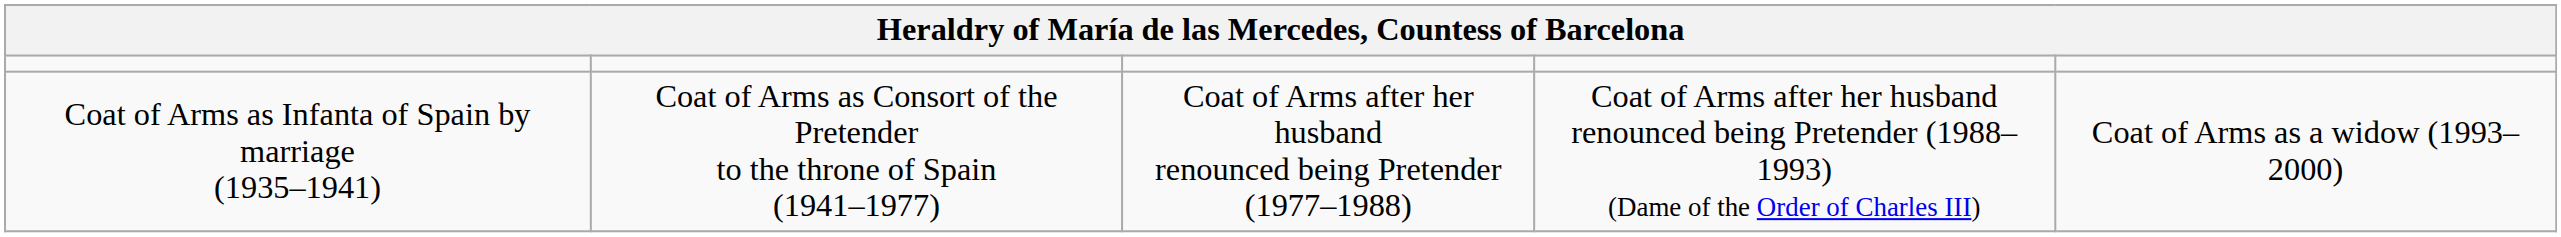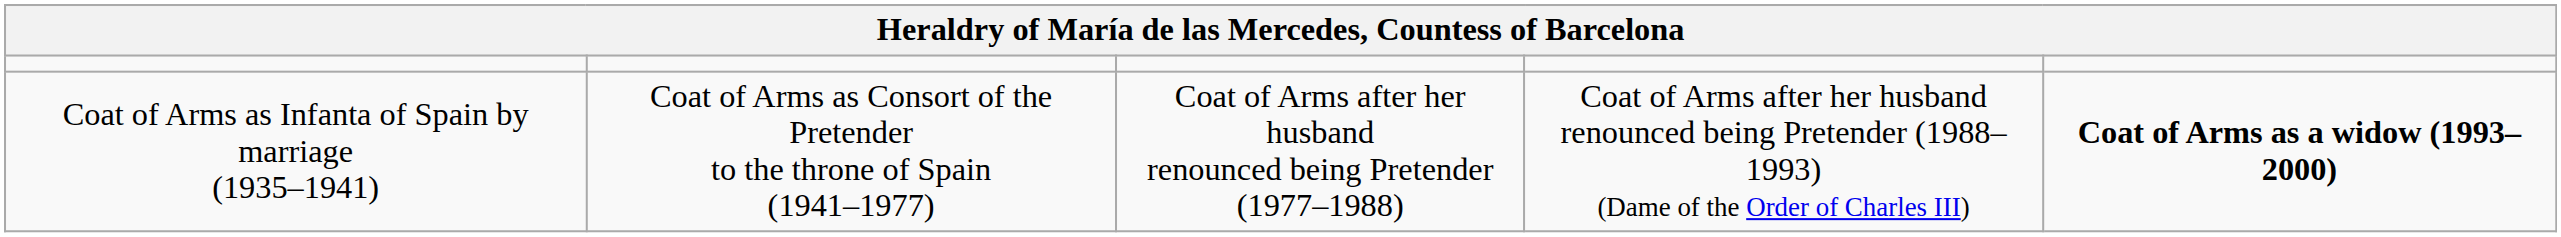Coat of Arms as Infanta of Spain by marriage (1935–1941) | column 5: normal -> bold
